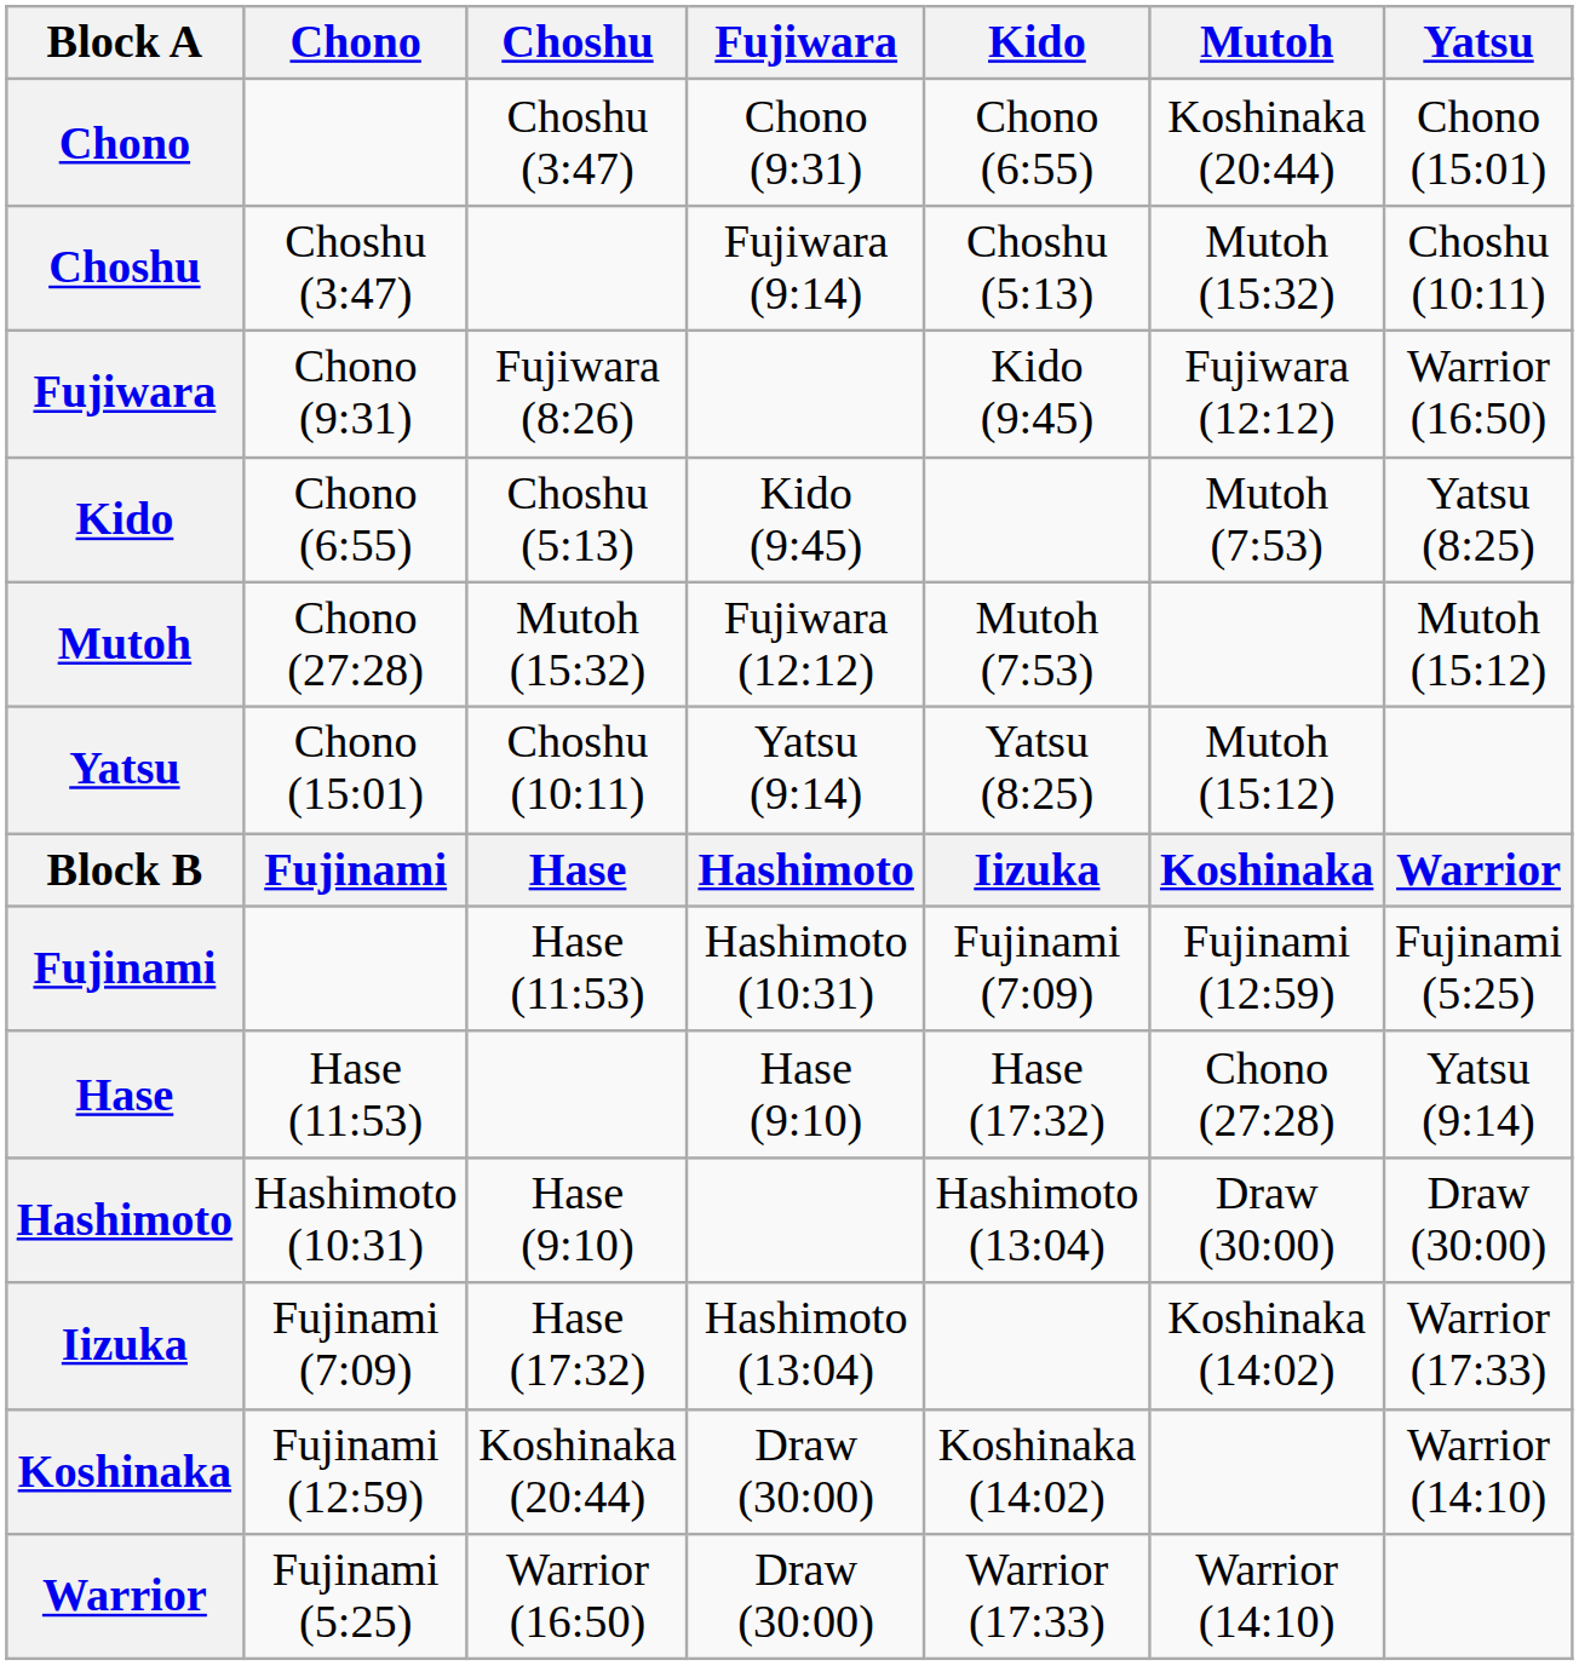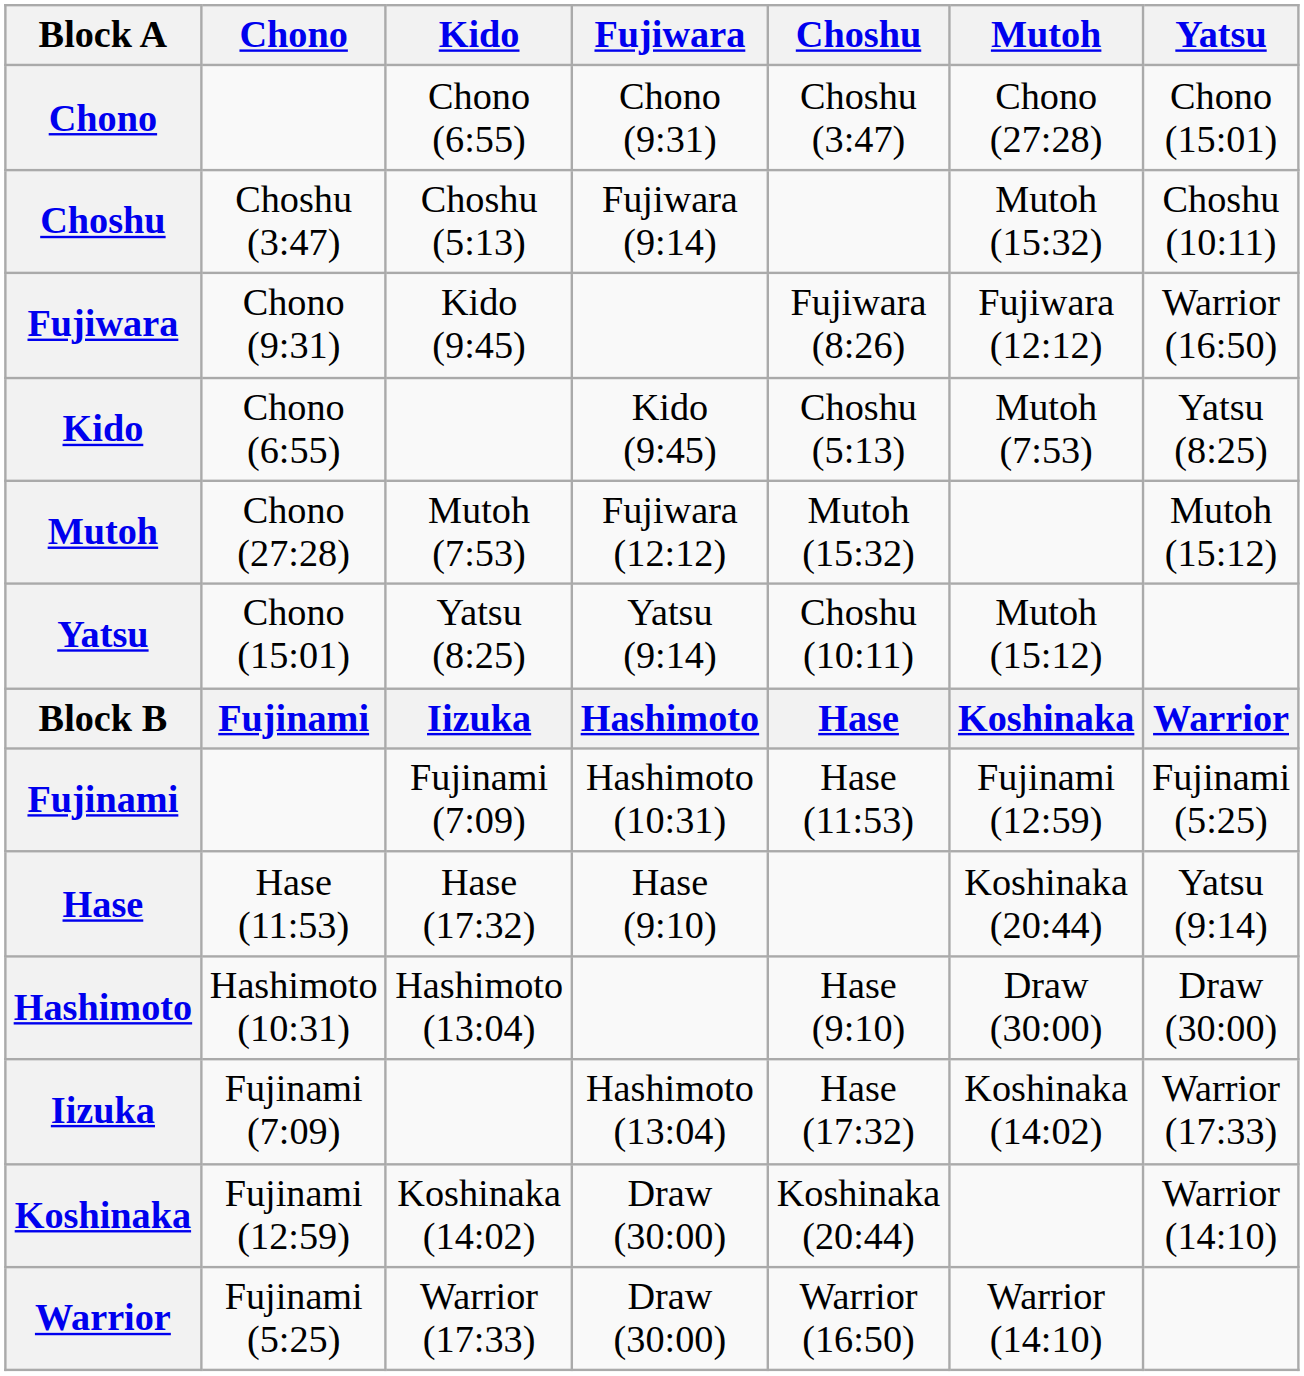columns swapped: Choshu <-> Kido
row 2 | Mutoh: Koshinaka (20:44) -> Chono (27:28)
row 10 | Mutoh: Chono (27:28) -> Koshinaka (20:44)
